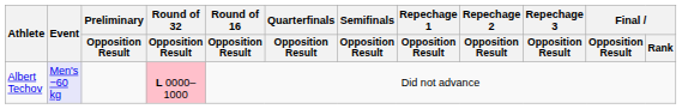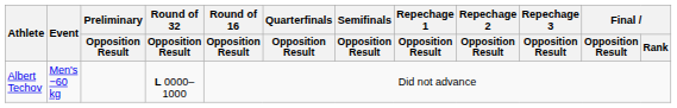Albert Techov | Event: lavender background -> no background
Albert Techov | Round of 32 / Opposition Result: pink background -> no background
